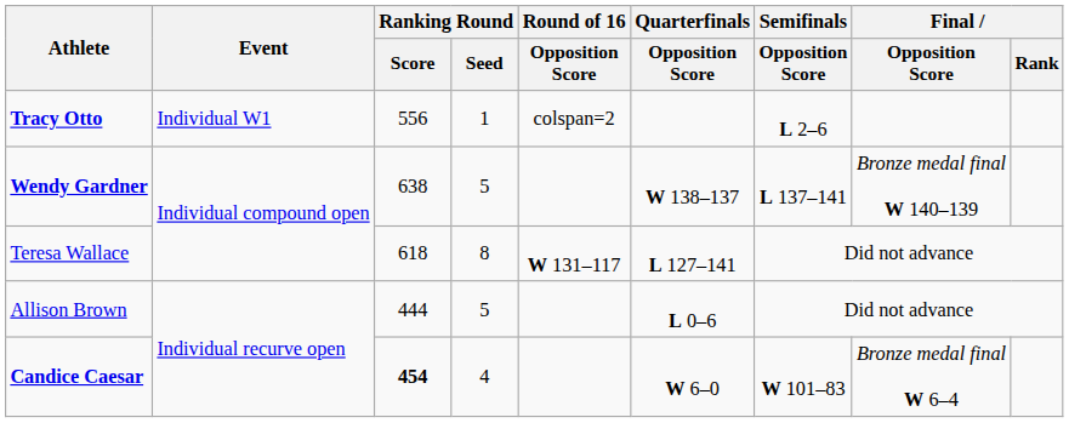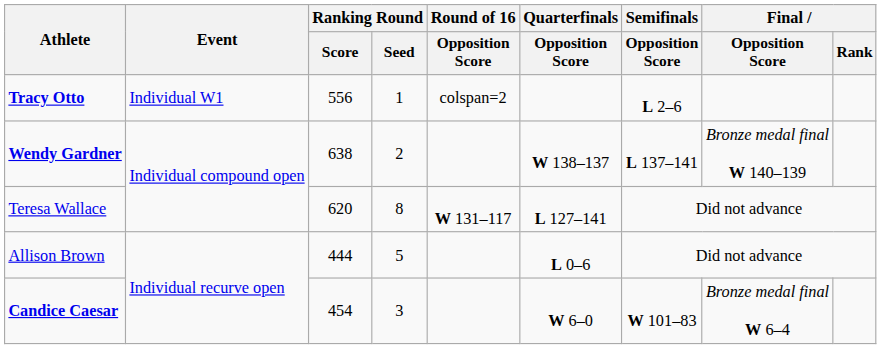Wendy Gardner | Ranking Round / Seed: 5 -> 2
Teresa Wallace | Ranking Round / Score: 618 -> 620
Candice Caesar | Ranking Round / Score: bold -> normal
Candice Caesar | Ranking Round / Seed: 4 -> 3
